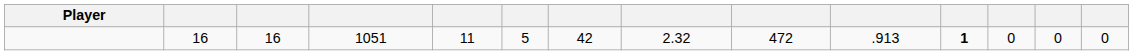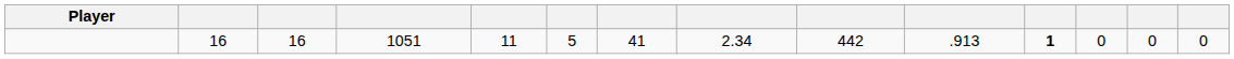row 2 | column 7: 42 -> 41
row 2 | column 8: 2.32 -> 2.34
row 2 | column 9: 472 -> 442
